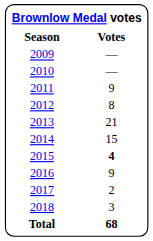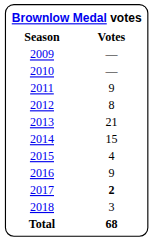2015 | Votes: bold -> normal
2017 | Votes: normal -> bold
